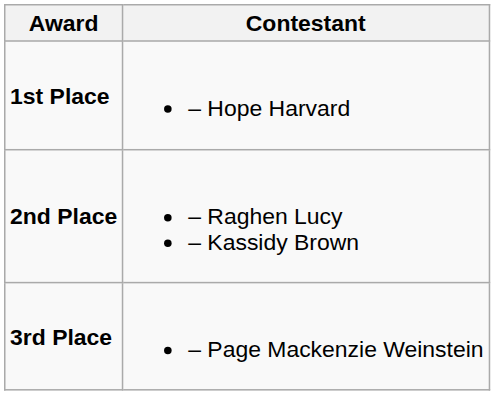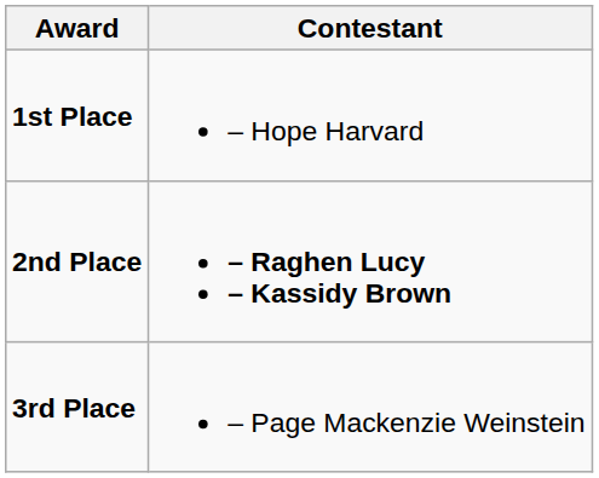2nd Place | Contestant: normal -> bold
